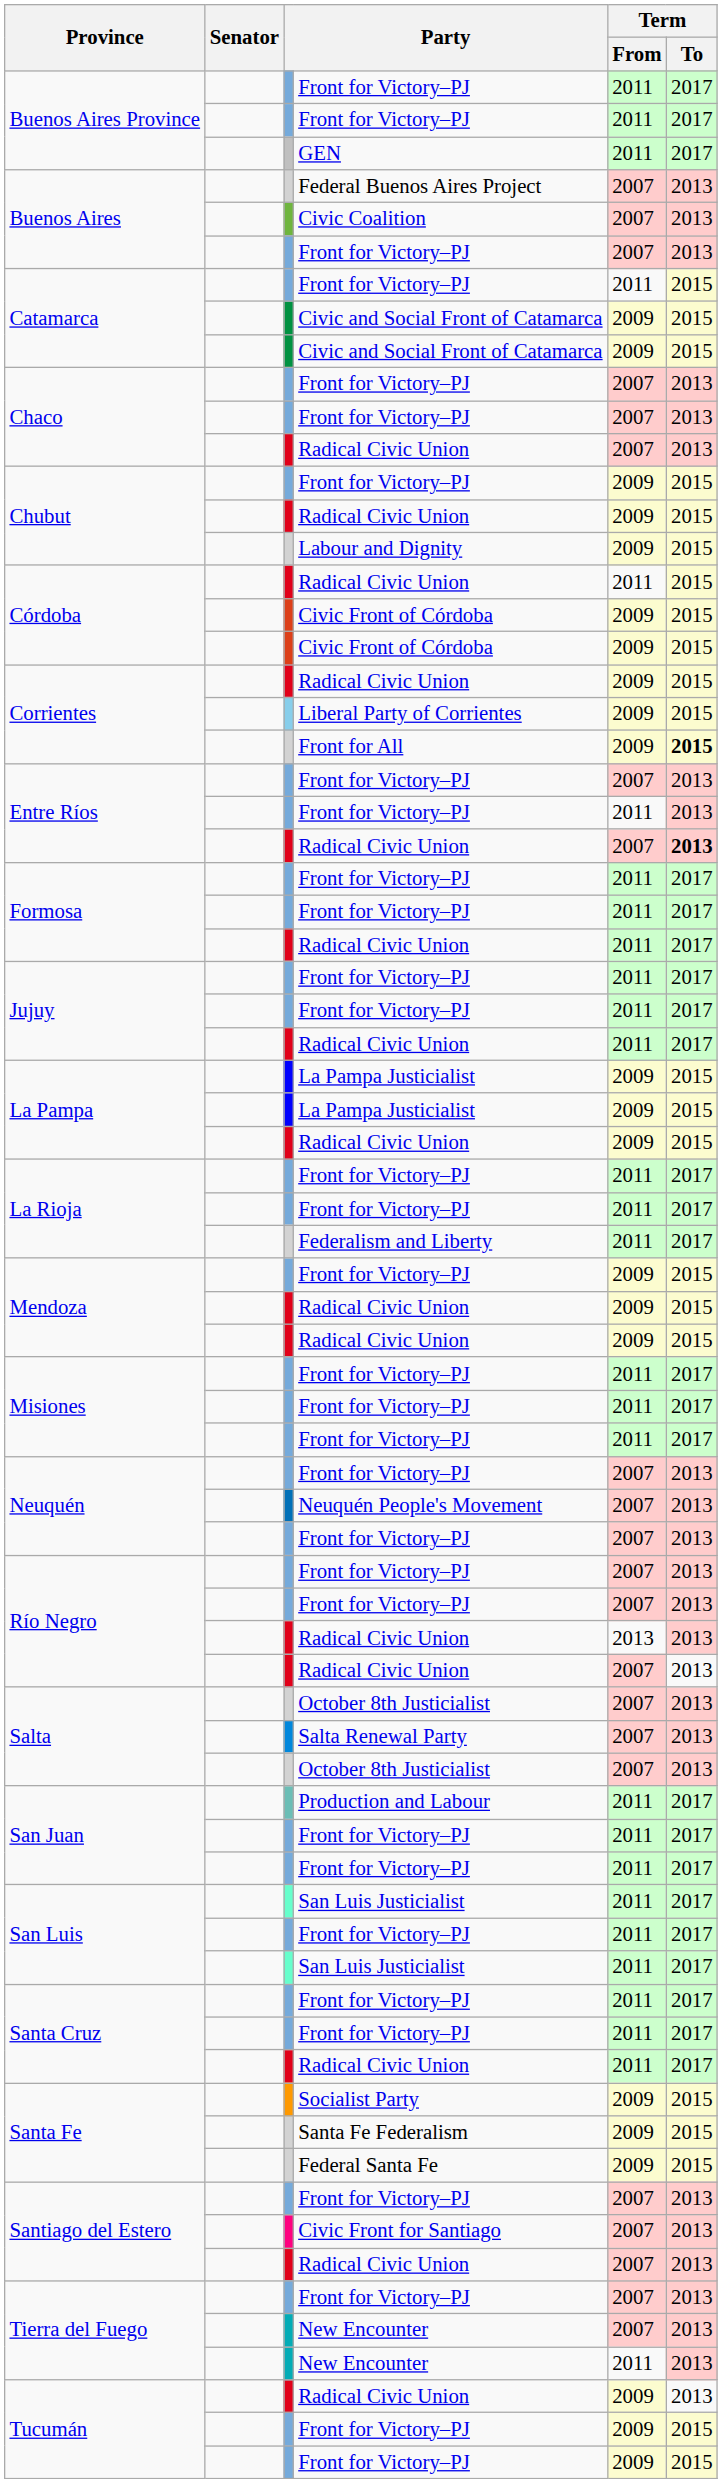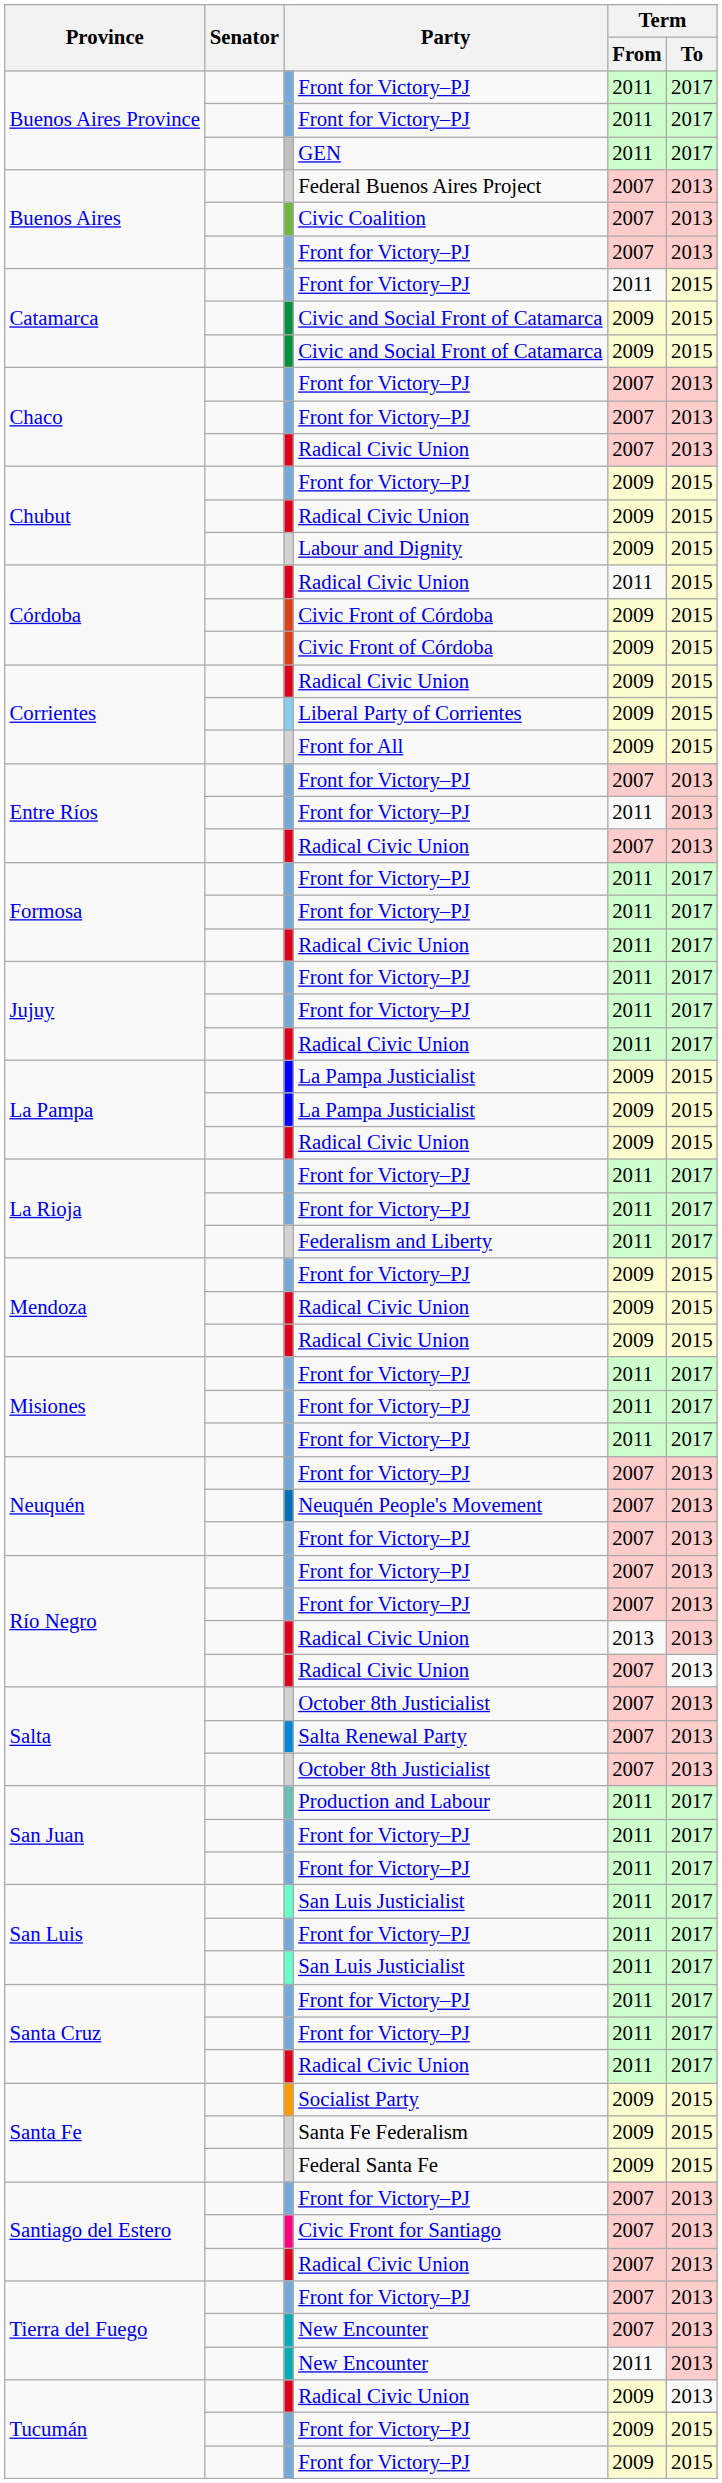Corrientes / Front for All | Term / To: bold -> normal
Entre Ríos / Radical Civic Union | Term / To: bold -> normal
